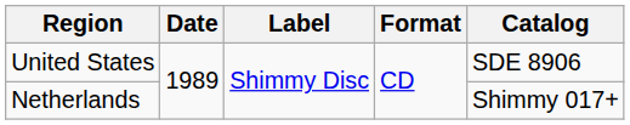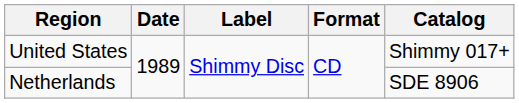United States | Catalog: SDE 8906 -> Shimmy 017+
Netherlands | Catalog: Shimmy 017+ -> SDE 8906
